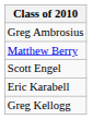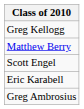row 2 | column 1: Greg Ambrosius -> Greg Kellogg
row 6 | column 1: Greg Kellogg -> Greg Ambrosius
